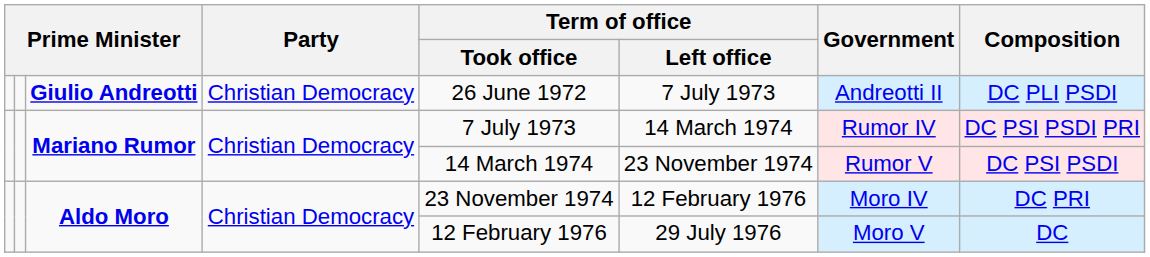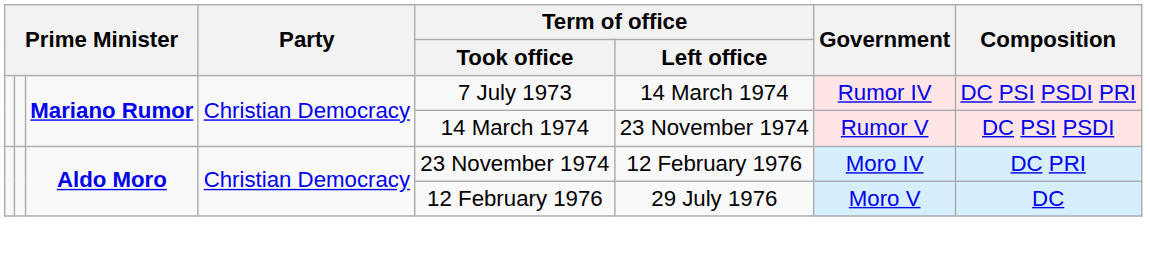- row: Giulio Andreotti | Christian Democracy | 26 June 1972 | 7 July 1973 | Andreotti II | DC PLI PSDI
